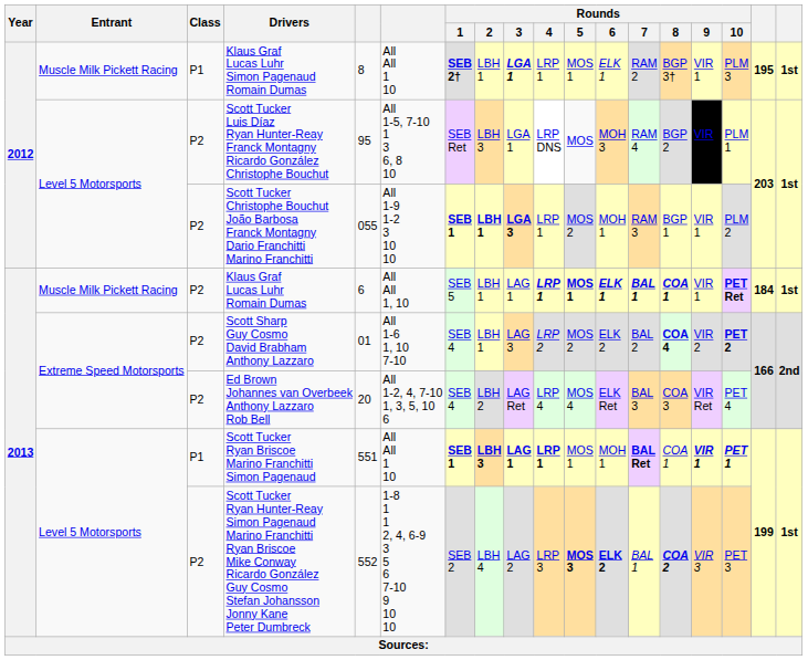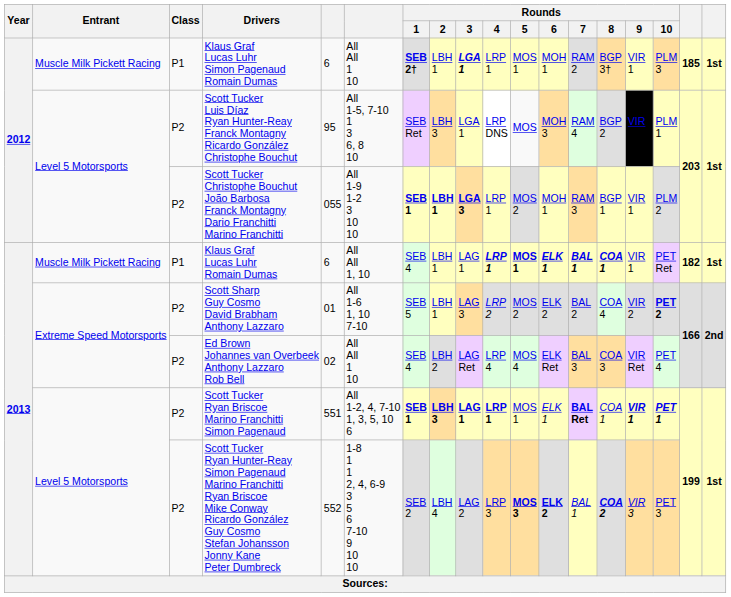Klaus Graf Lucas Luhr Simon Pagenaud Romain Dumas | column 5: 8 -> 6
Klaus Graf Lucas Luhr Simon Pagenaud Romain Dumas | Rounds / 6: ELK 1 -> MOH 1
Klaus Graf Lucas Luhr Simon Pagenaud Romain Dumas | column 17: 195 -> 185
Klaus Graf Lucas Luhr Romain Dumas | Class: P2 -> P1
Klaus Graf Lucas Luhr Romain Dumas | Rounds / 1: SEB 5 -> SEB 4
Klaus Graf Lucas Luhr Romain Dumas | Rounds / 10: bold -> normal
Klaus Graf Lucas Luhr Romain Dumas | column 17: 184 -> 182
Scott Sharp Guy Cosmo David Brabham Anthony Lazzaro | Rounds / 1: SEB 4 -> SEB 5
Scott Sharp Guy Cosmo David Brabham Anthony Lazzaro | Rounds / 8: bold -> normal
Ed Brown Johannes van Overbeek Anthony Lazzaro Rob Bell | column 5: 20 -> 02
Ed Brown Johannes van Overbeek Anthony Lazzaro Rob Bell | column 6: All 1-2, 4, 7-10 1, 3, 5, 10 6 -> All All 1 10
Scott Tucker Ryan Briscoe Marino Franchitti Simon Pagenaud | Class: P1 -> P2
Scott Tucker Ryan Briscoe Marino Franchitti Simon Pagenaud | column 6: All All 1 10 -> All 1-2, 4, 7-10 1, 3, 5, 10 6
Scott Tucker Ryan Briscoe Marino Franchitti Simon Pagenaud | Rounds / 6: MOH 1 -> ELK 1
